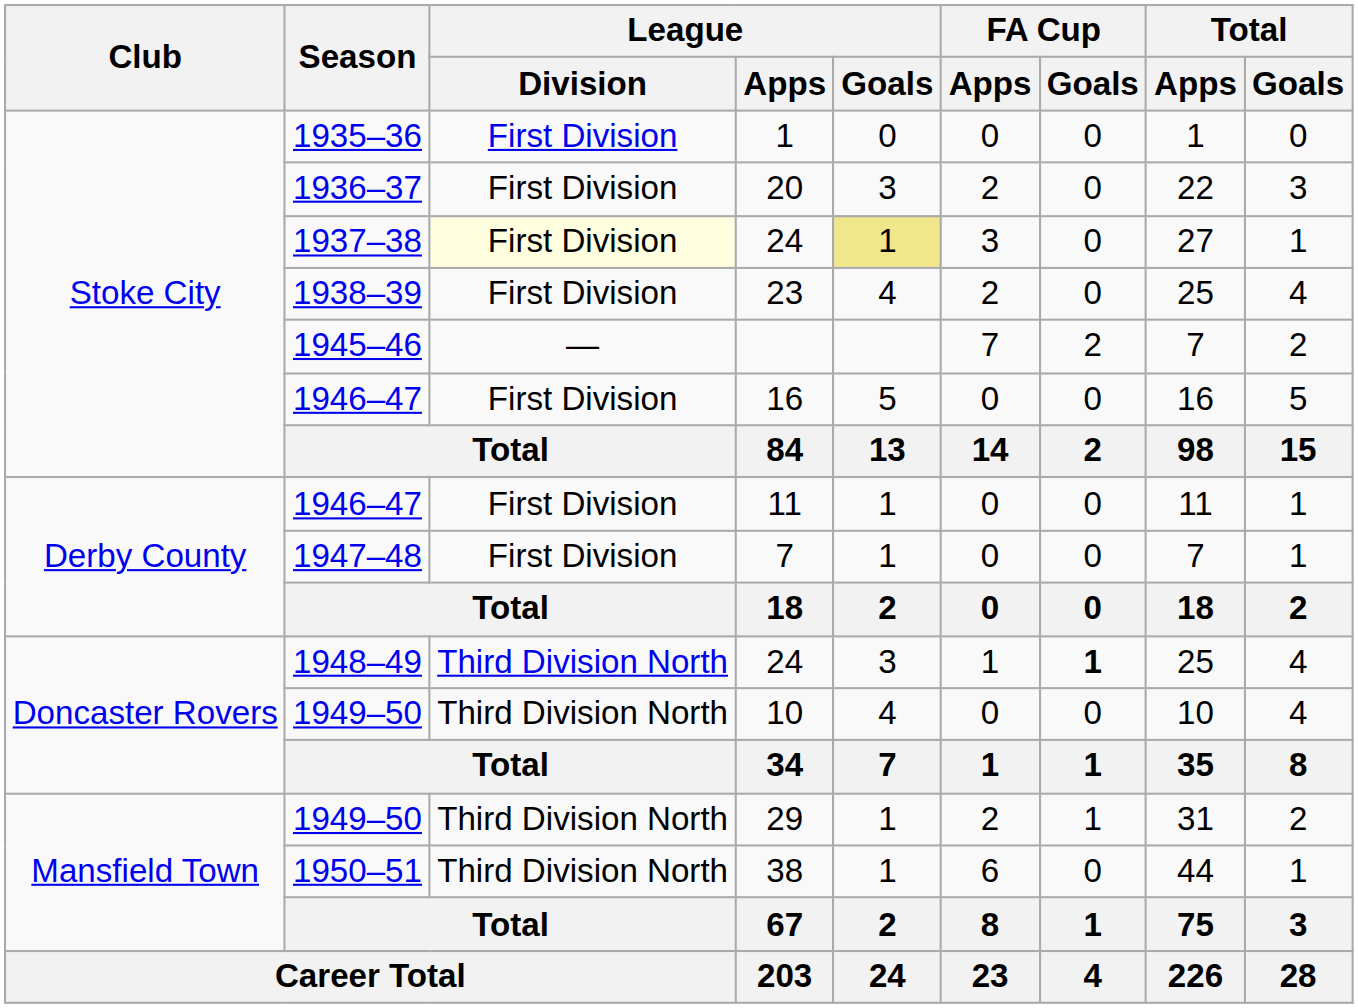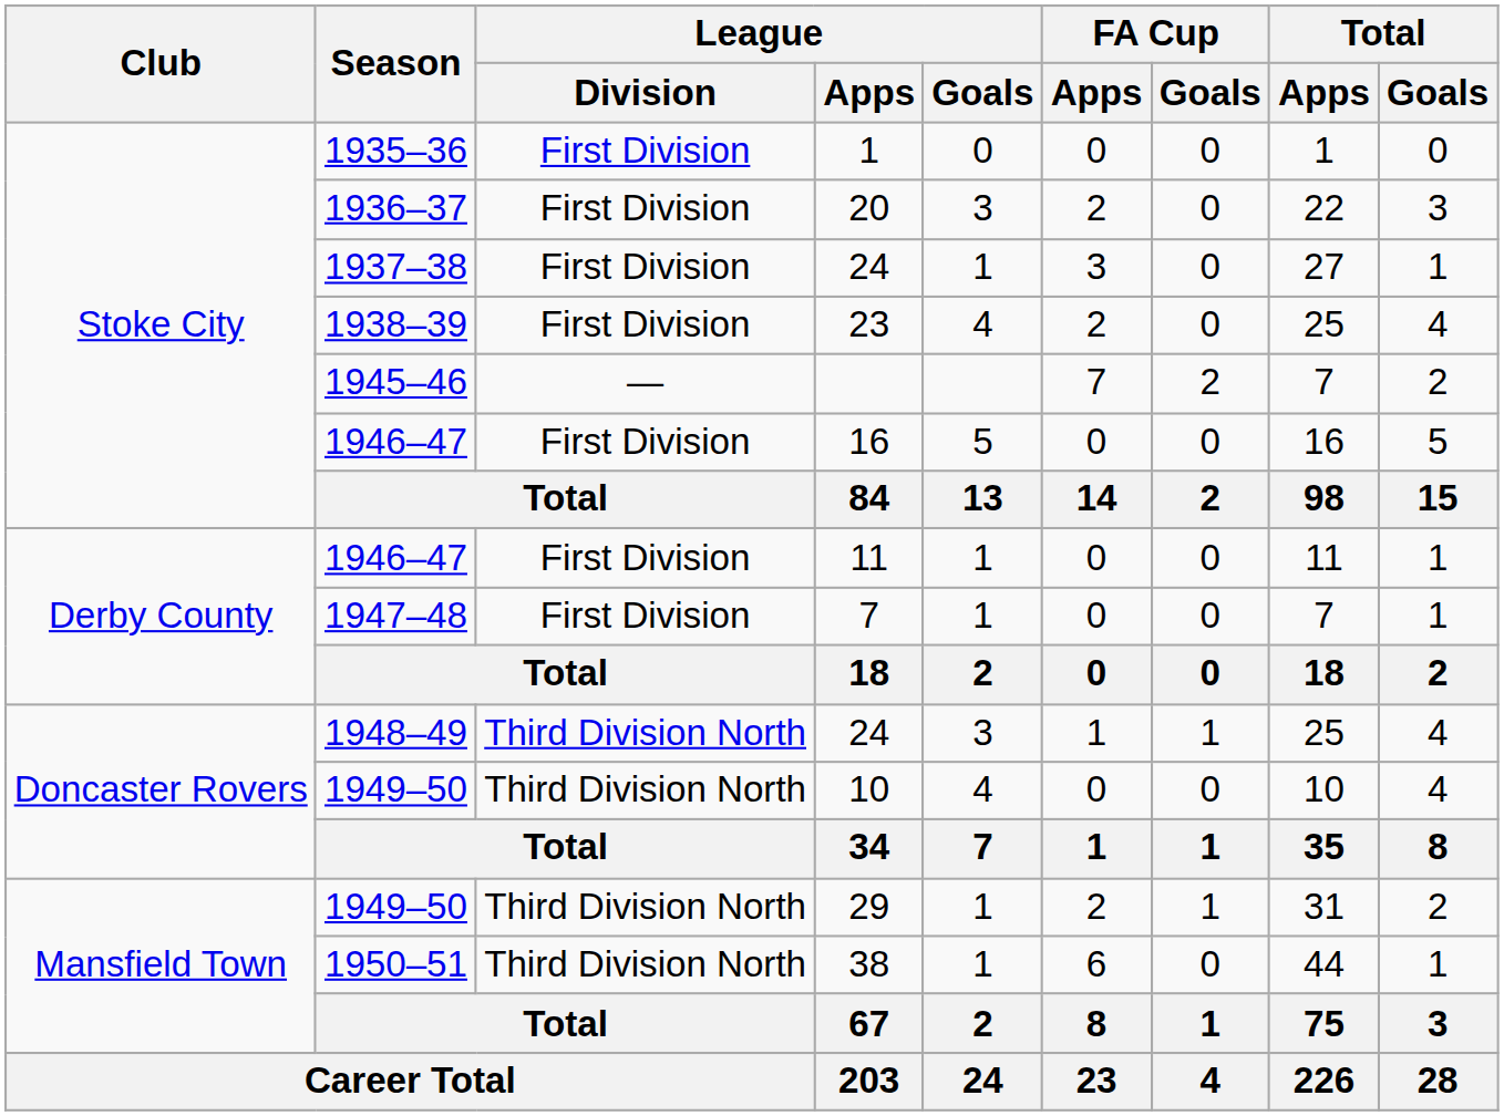1937–38 / 24 | League / Division: lightyellow background -> no background
1937–38 / 24 | League / Goals: khaki background -> no background
1948–49 / 24 | FA Cup / Goals: bold -> normal
